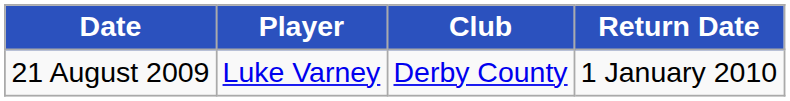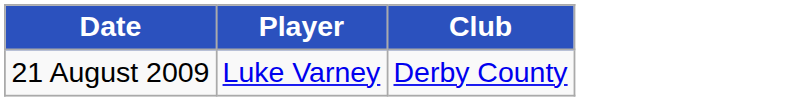- column: Return Date | 1 January 2010
